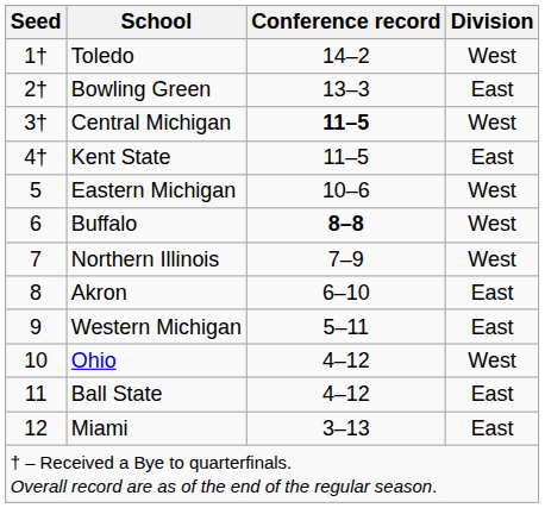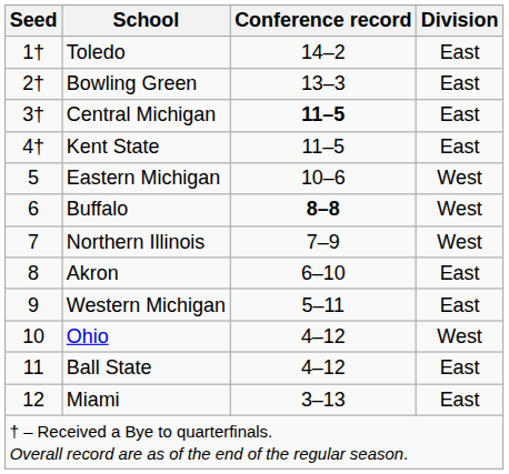Toledo | Division: West -> East
Central Michigan | Division: West -> East
